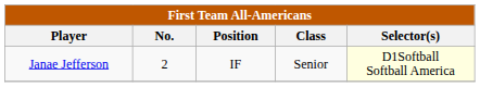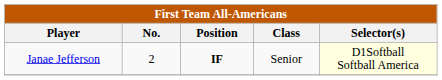Janae Jefferson | Position: normal -> bold
